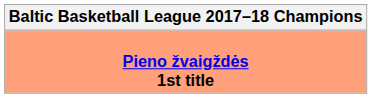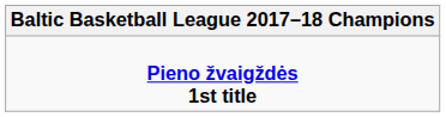row 2 | column 1: lightsalmon background -> no background
